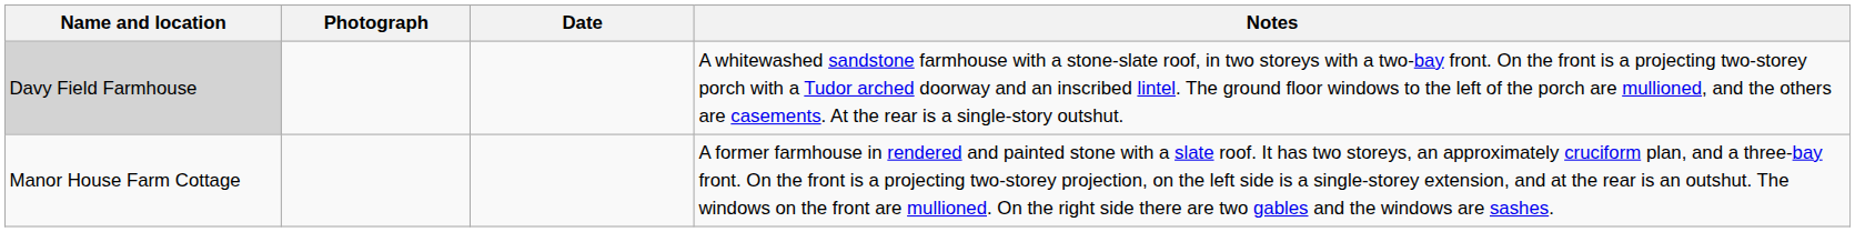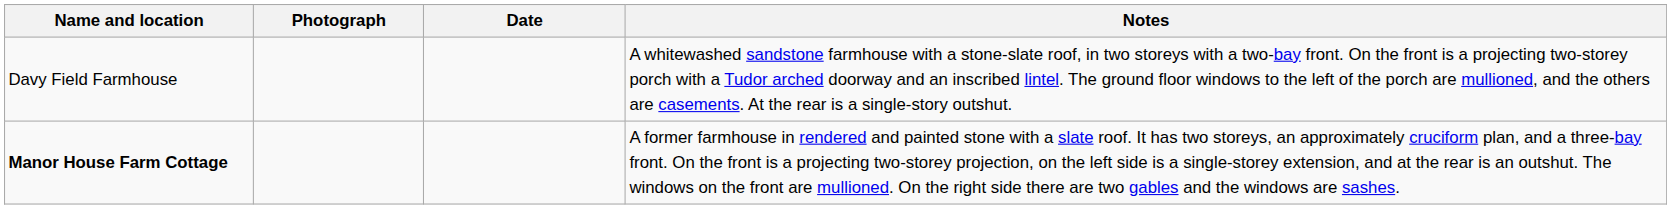Davy Field Farmhouse | Name and location: lightgrey background -> no background
Manor House Farm Cottage | Name and location: normal -> bold
